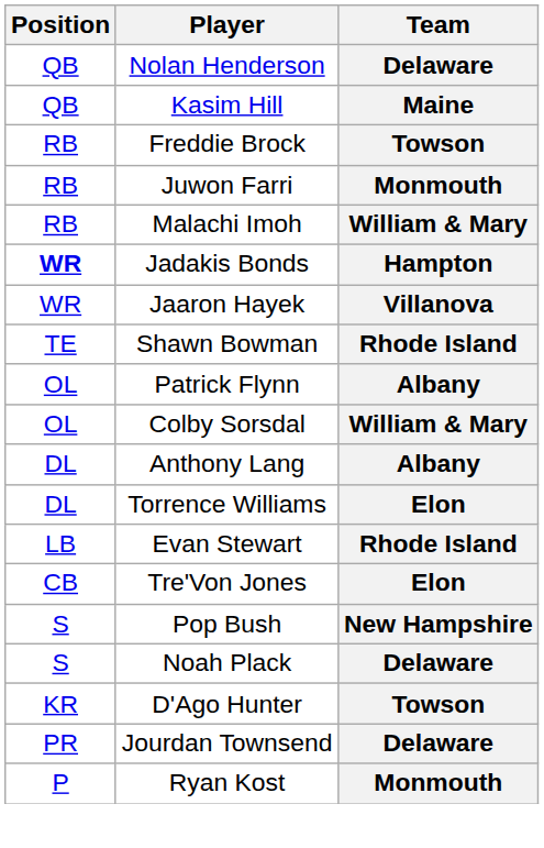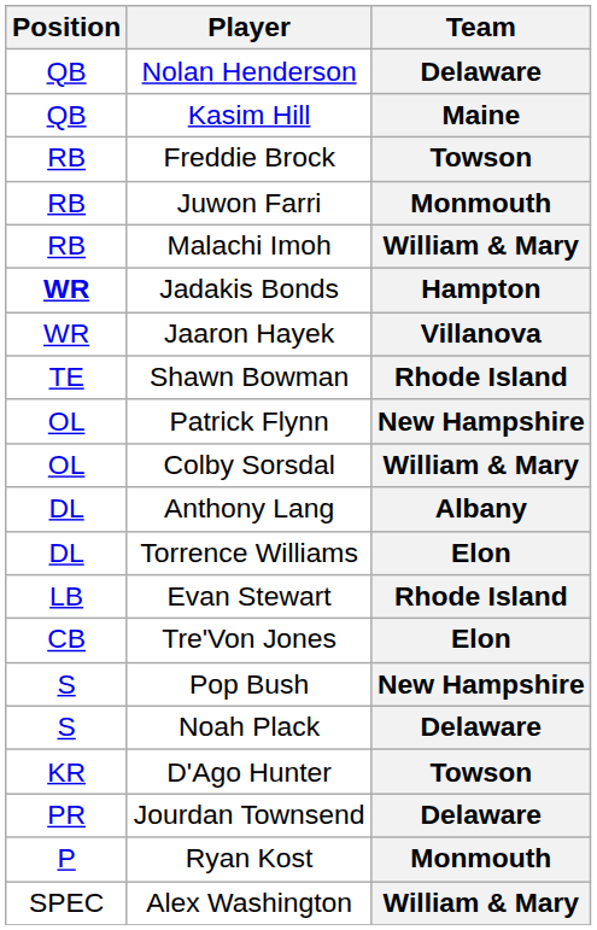Patrick Flynn | Team: Albany -> New Hampshire
+ row: SPEC | Alex Washington | William & Mary
